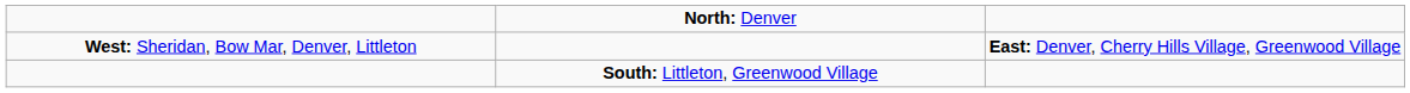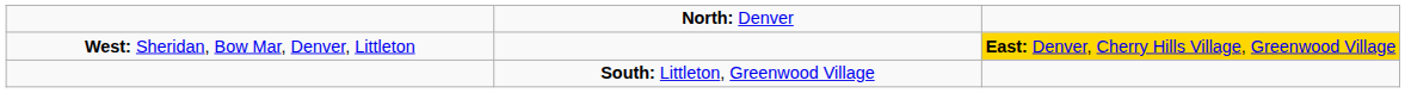West: Sheridan, Bow Mar, Denver, Littleton | column 3: no background -> gold background
